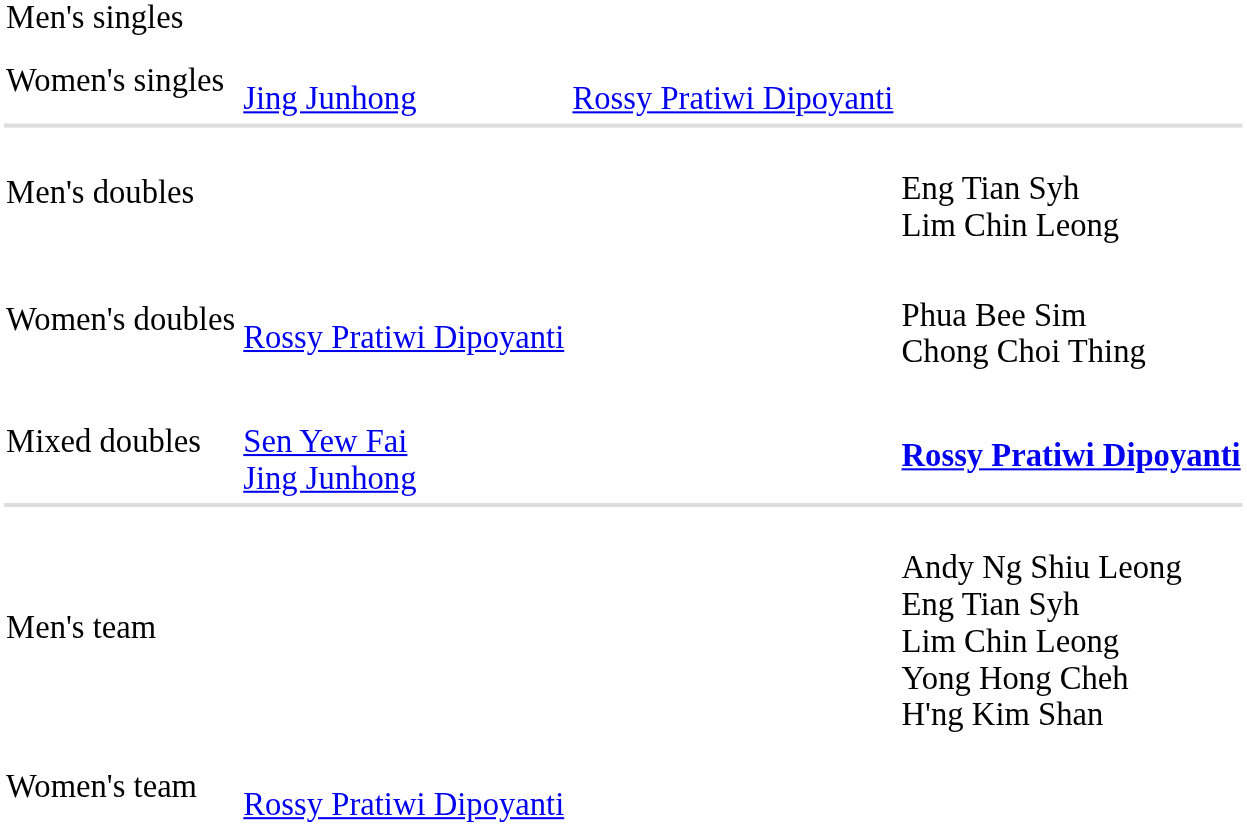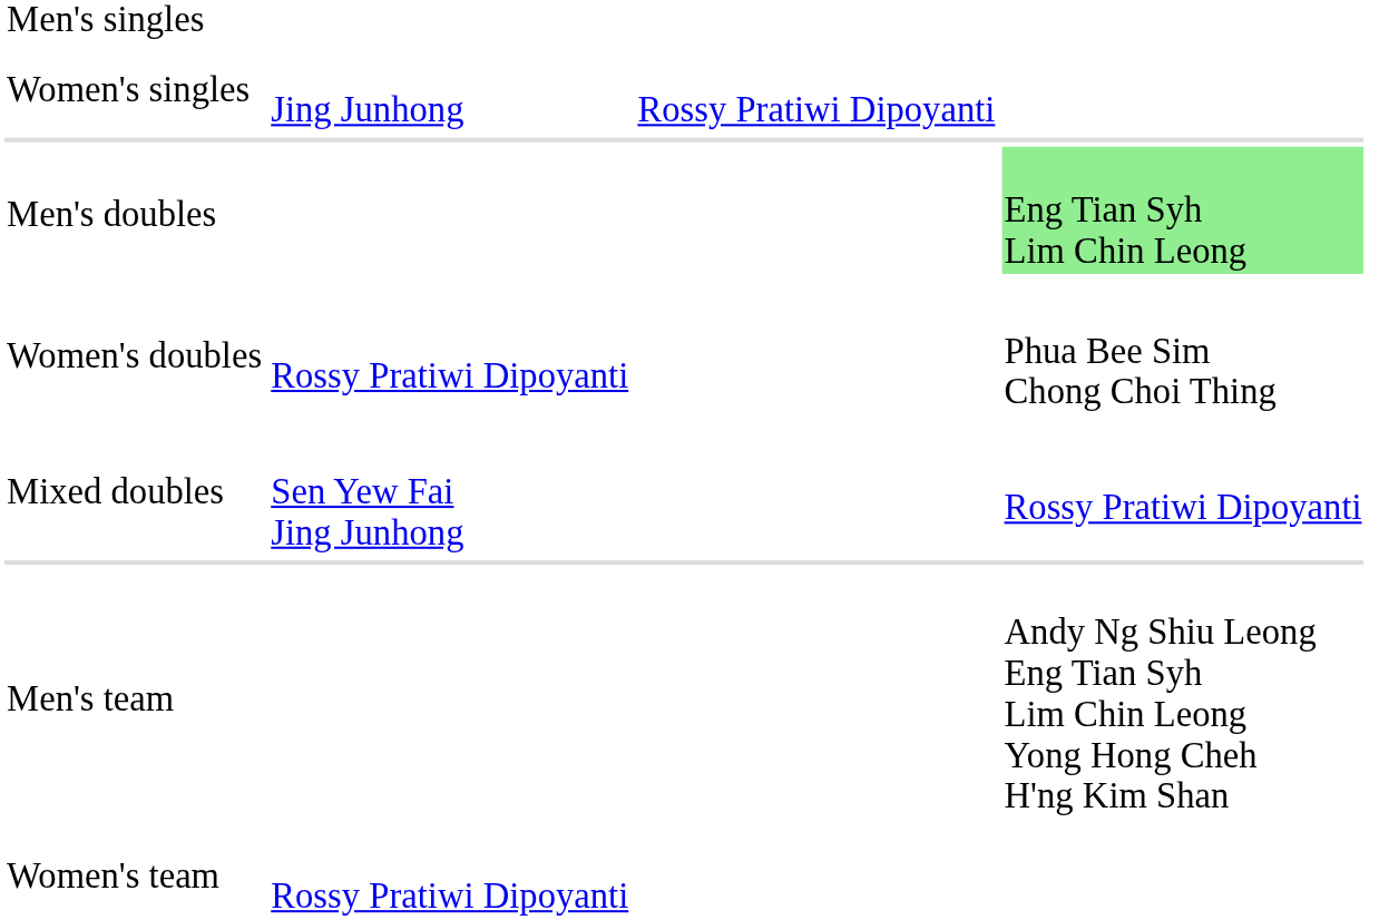Men's doubles / Eng Tian Syh Lim Chin Leong | column 4: no background -> lightgreen background
Mixed doubles / Rossy Pratiwi Dipoyanti | column 4: bold -> normal
